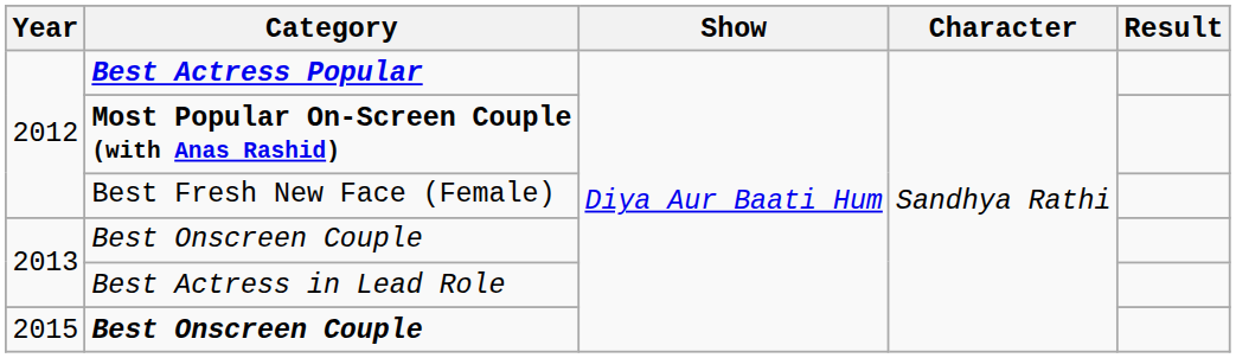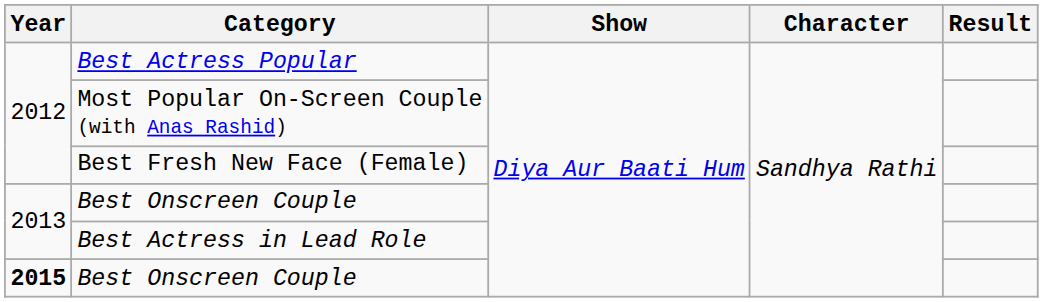Best Actress Popular | Category: bold -> normal
Most Popular On-Screen Couple (with Anas Rashid) | Category: bold -> normal
2015 / Best Onscreen Couple | Year: normal -> bold
2015 / Best Onscreen Couple | Category: bold -> normal
